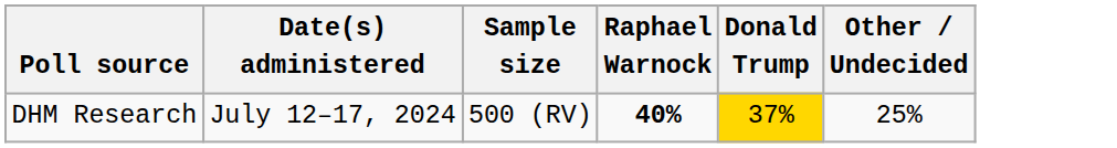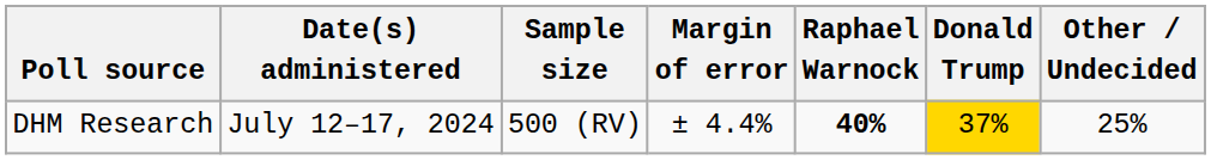+ column: Margin of error | ± 4.4%
